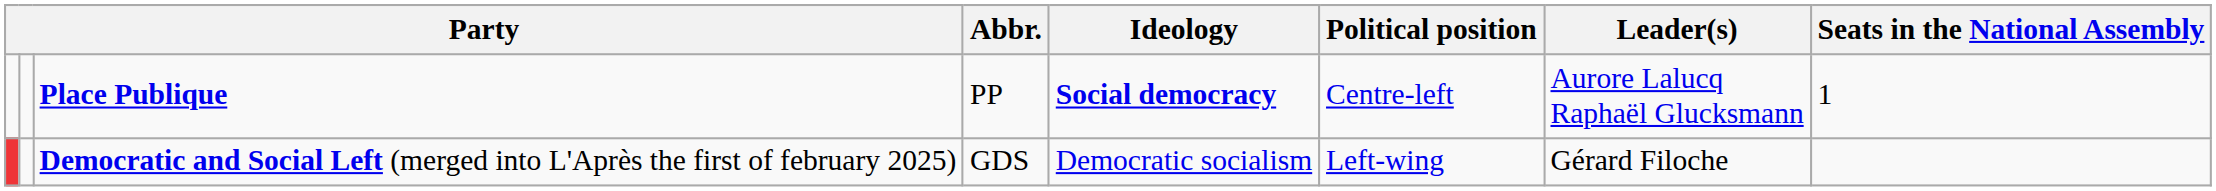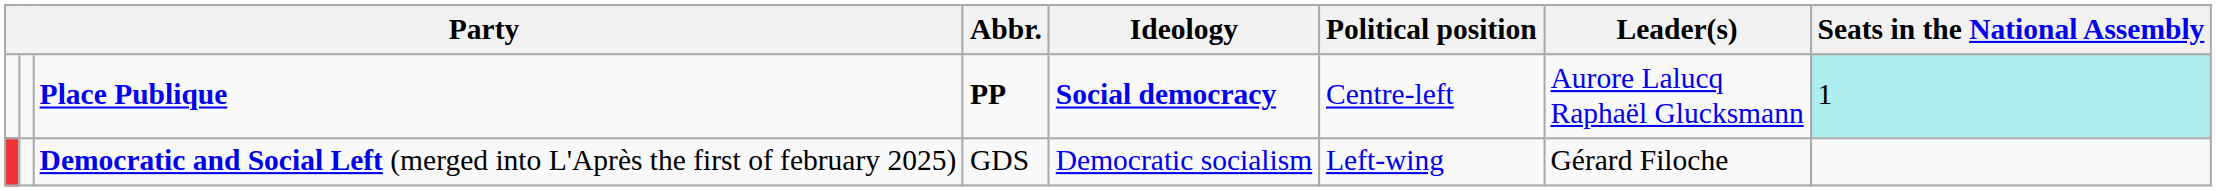Place Publique | Abbr.: normal -> bold
Place Publique | Seats in the National Assembly: no background -> paleturquoise background
